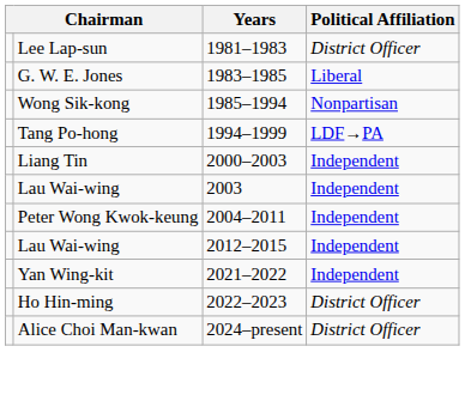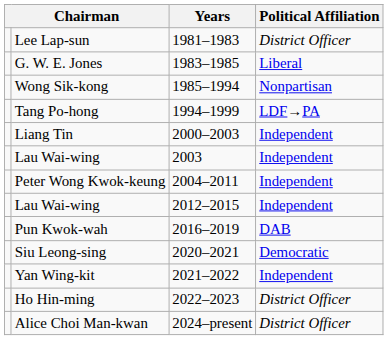+ row: Pun Kwok-wah | 2016–2019 | DAB
+ row: Siu Leong-sing | 2020–2021 | Democratic
